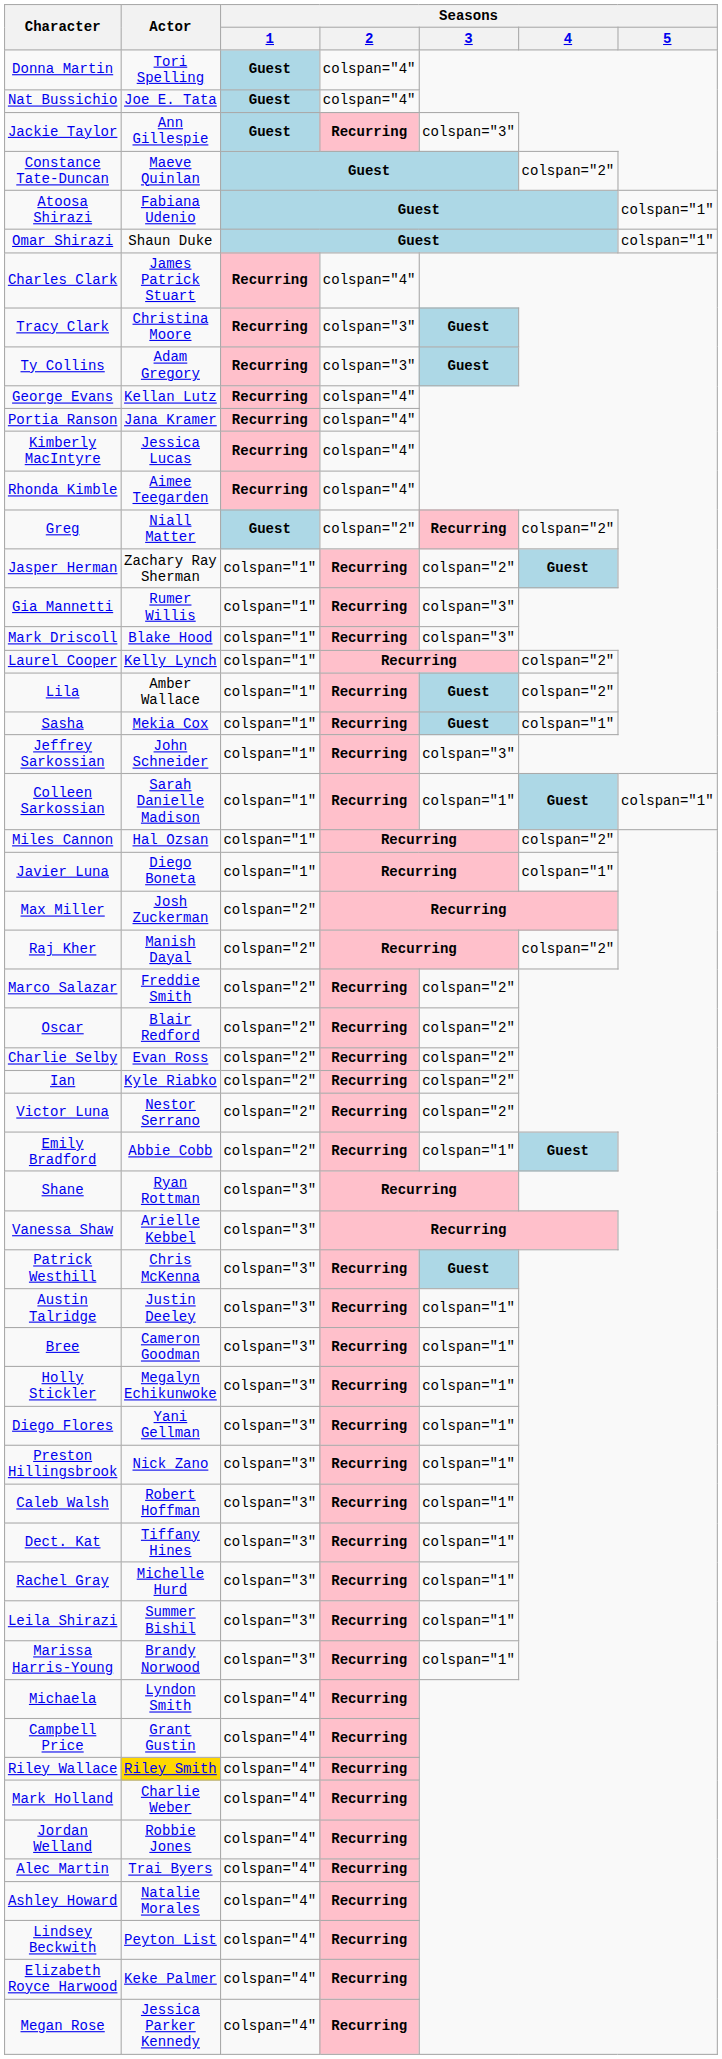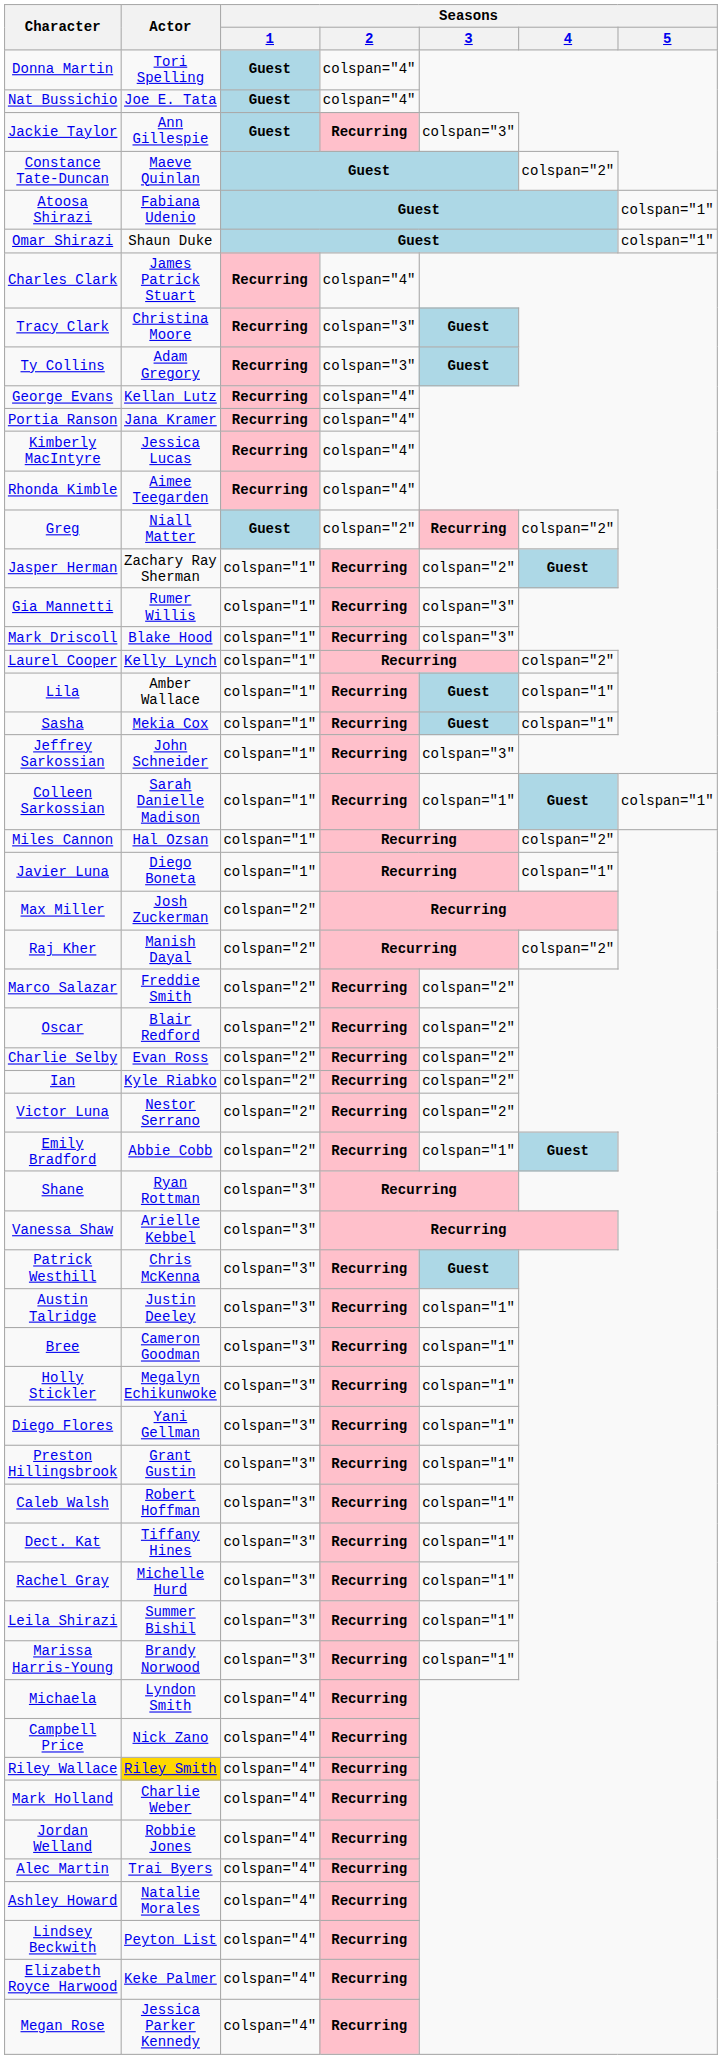Lila | Seasons / 4: colspan="2" -> colspan="1"
Preston Hillingsbrook | Actor: Nick Zano -> Grant Gustin
Campbell Price | Actor: Grant Gustin -> Nick Zano
